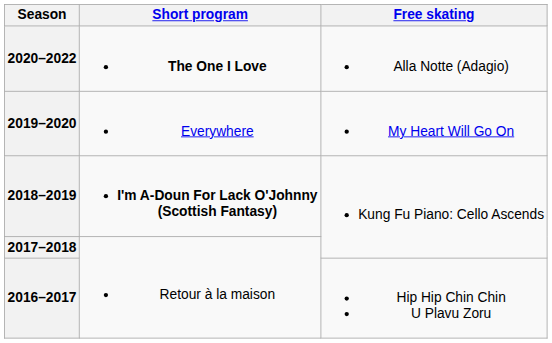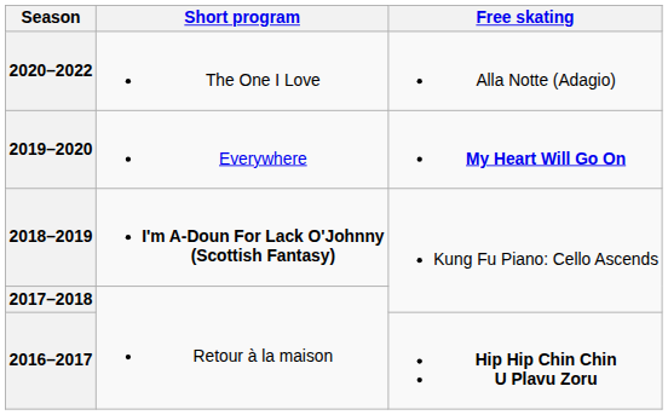2020–2022 | Short program: bold -> normal
2019–2020 | Free skating: normal -> bold
2016–2017 | Free skating: normal -> bold
